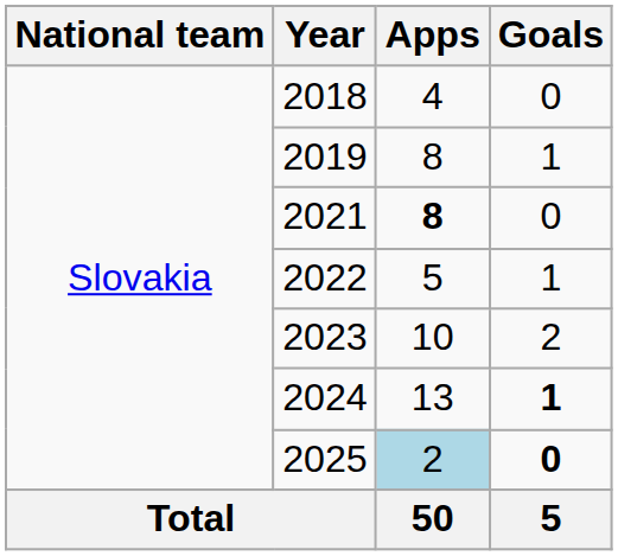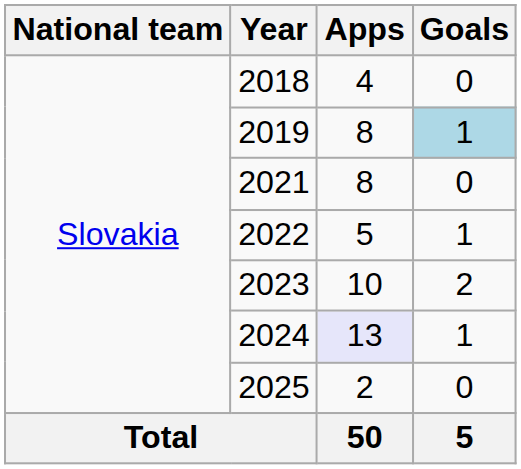2019 | Goals: no background -> lightblue background
2021 | Apps: bold -> normal
2024 | Apps: no background -> lavender background
2024 | Goals: bold -> normal
2025 | Apps: lightblue background -> no background
2025 | Goals: bold -> normal
